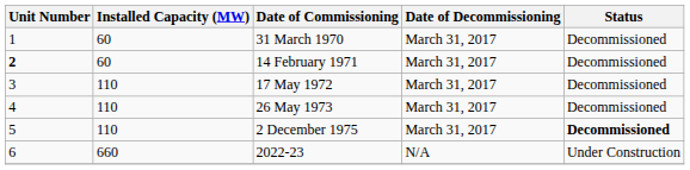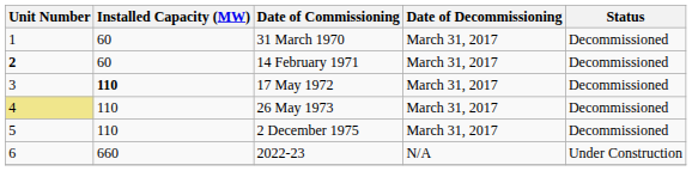17 May 1972 | Installed Capacity (MW): normal -> bold
26 May 1973 | Unit Number: no background -> khaki background
2 December 1975 | Status: bold -> normal
